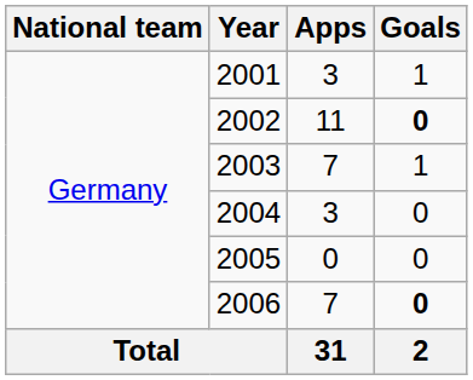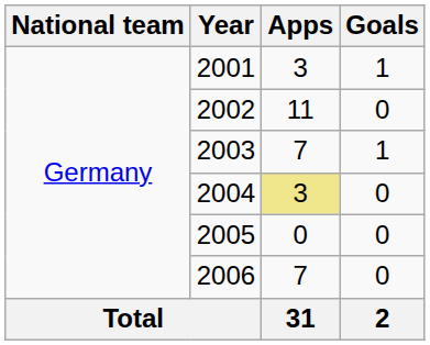2002 | Goals: bold -> normal
2004 | Apps: no background -> khaki background
2006 | Goals: bold -> normal
